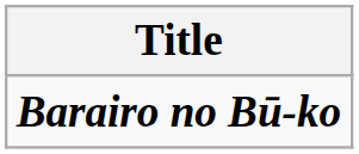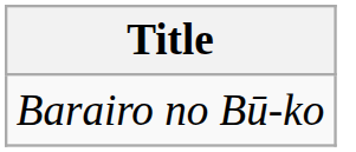row 2 | column 1: bold -> normal
